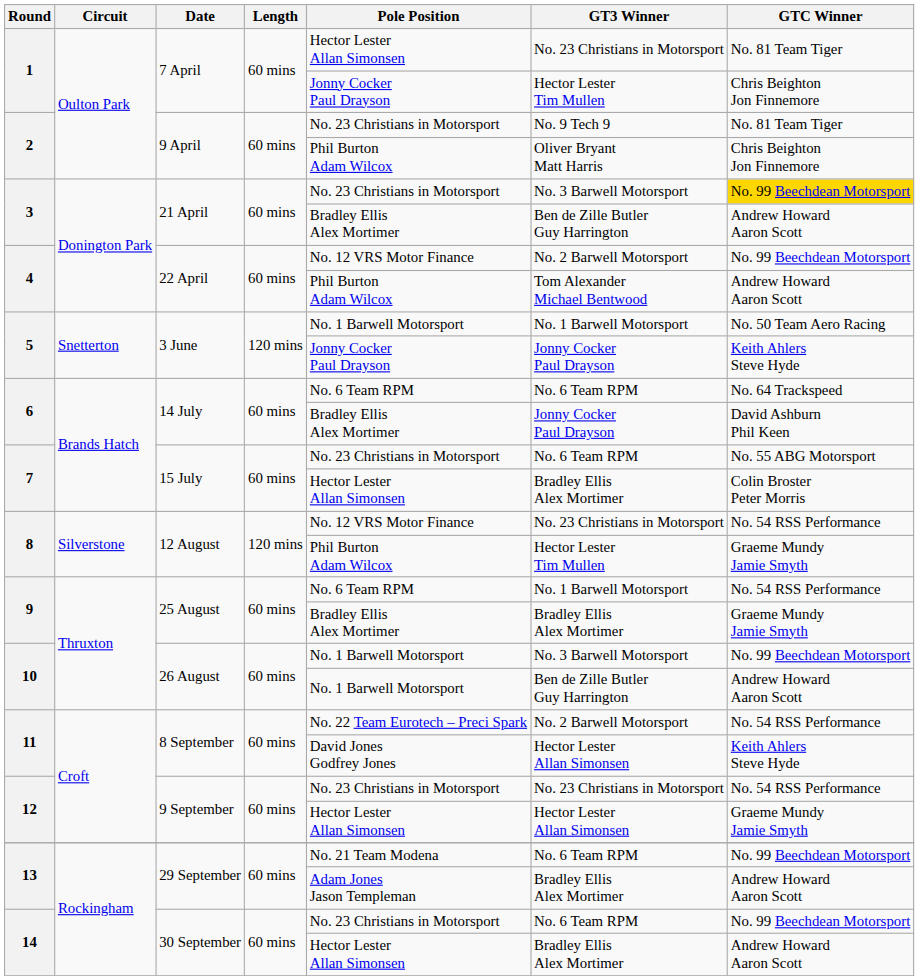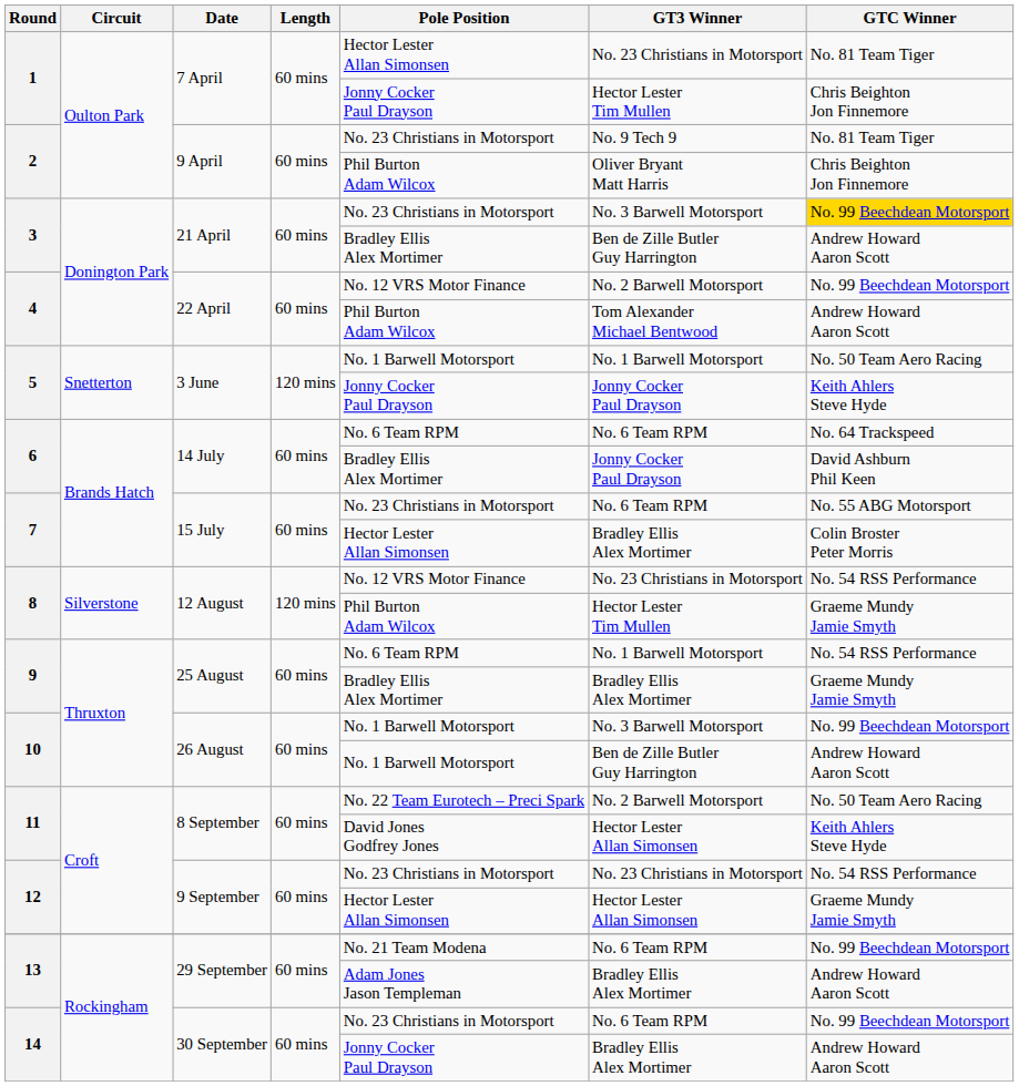row 22 | GTC Winner: No. 54 RSS Performance -> No. 50 Team Aero Racing
row 29 | Pole Position: Hector Lester Allan Simonsen -> Jonny Cocker Paul Drayson
